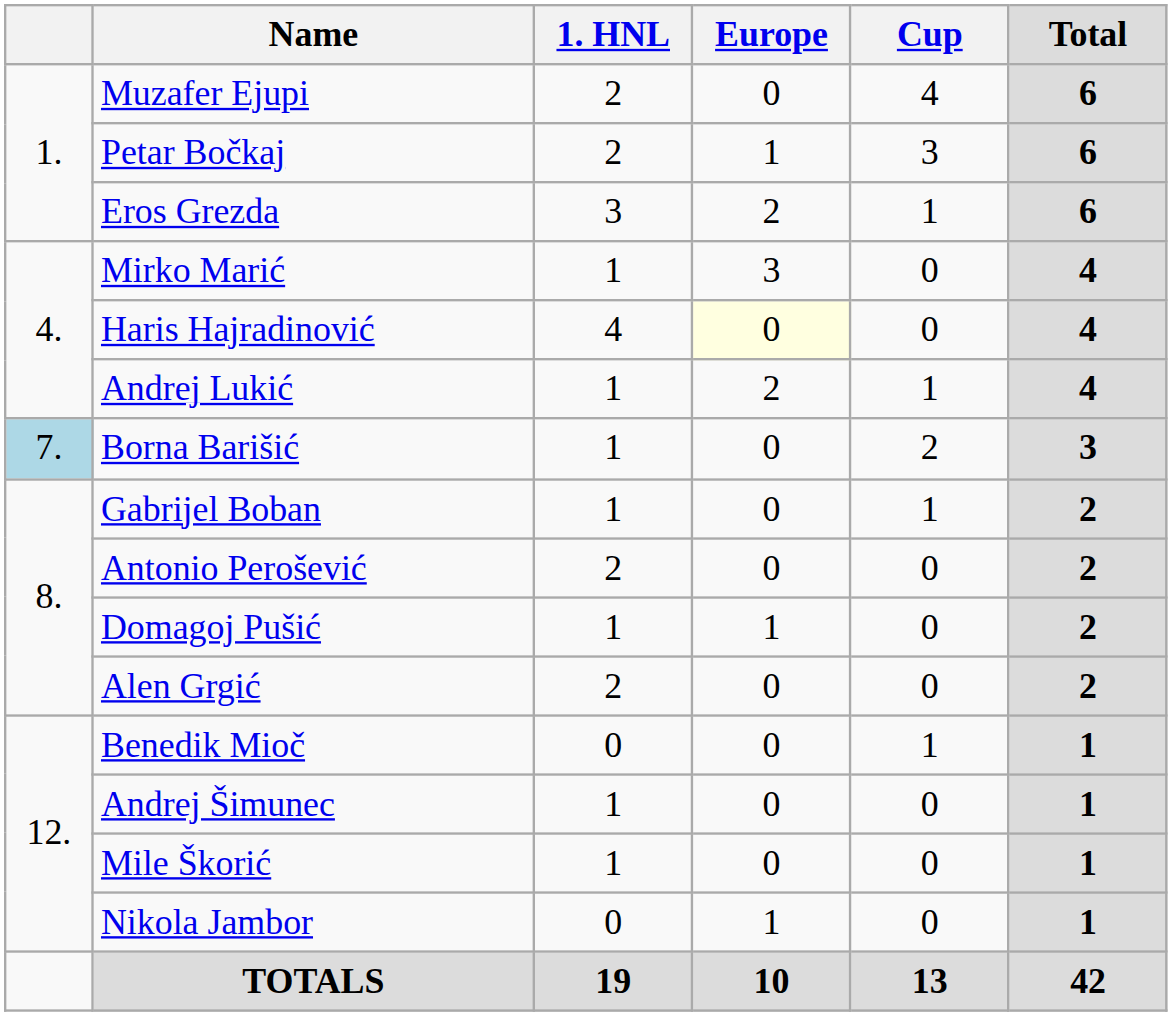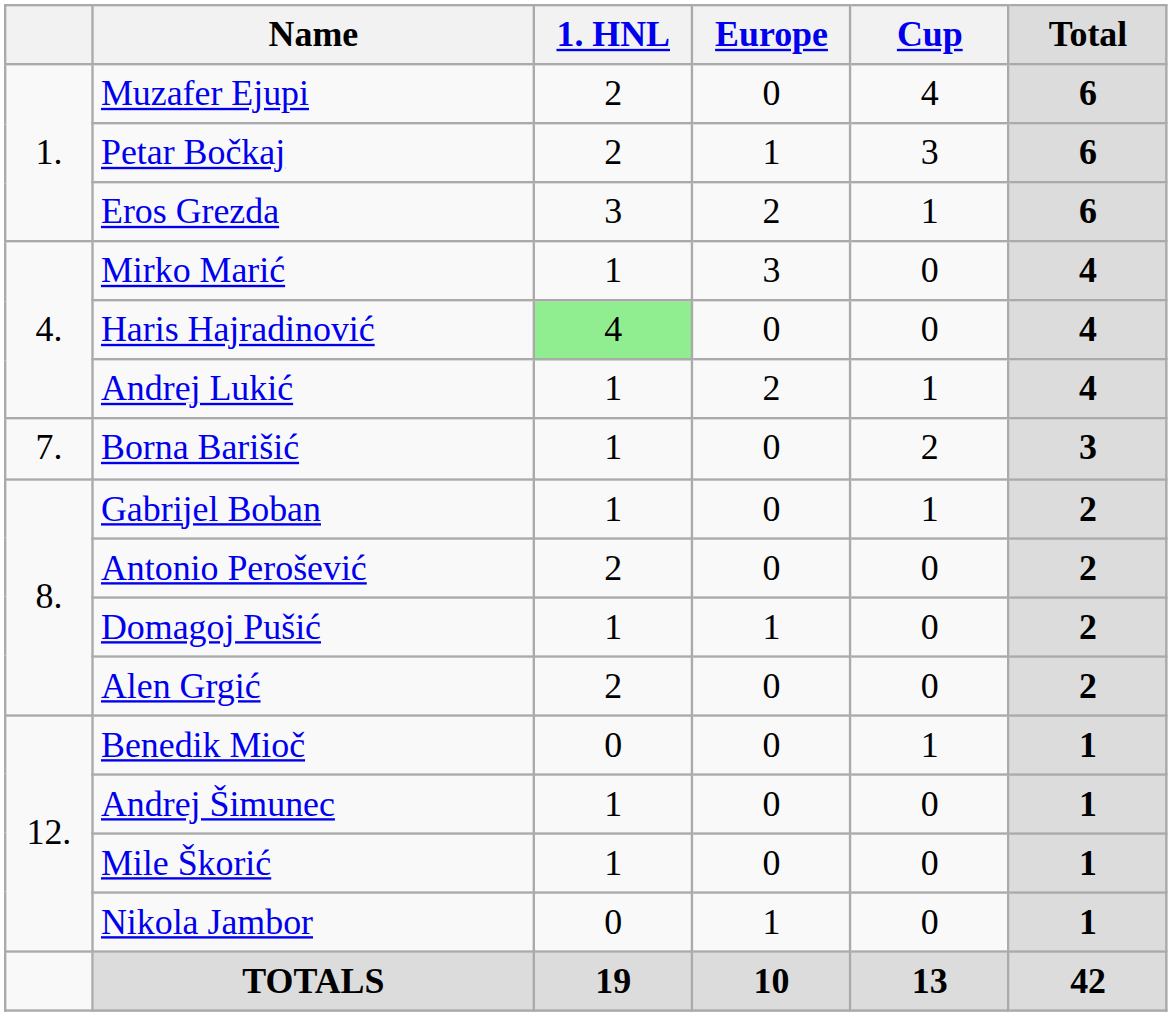Haris Hajradinović | 1. HNL: no background -> lightgreen background
Haris Hajradinović | Europe: lightyellow background -> no background
Borna Barišić | column 1: lightblue background -> no background
